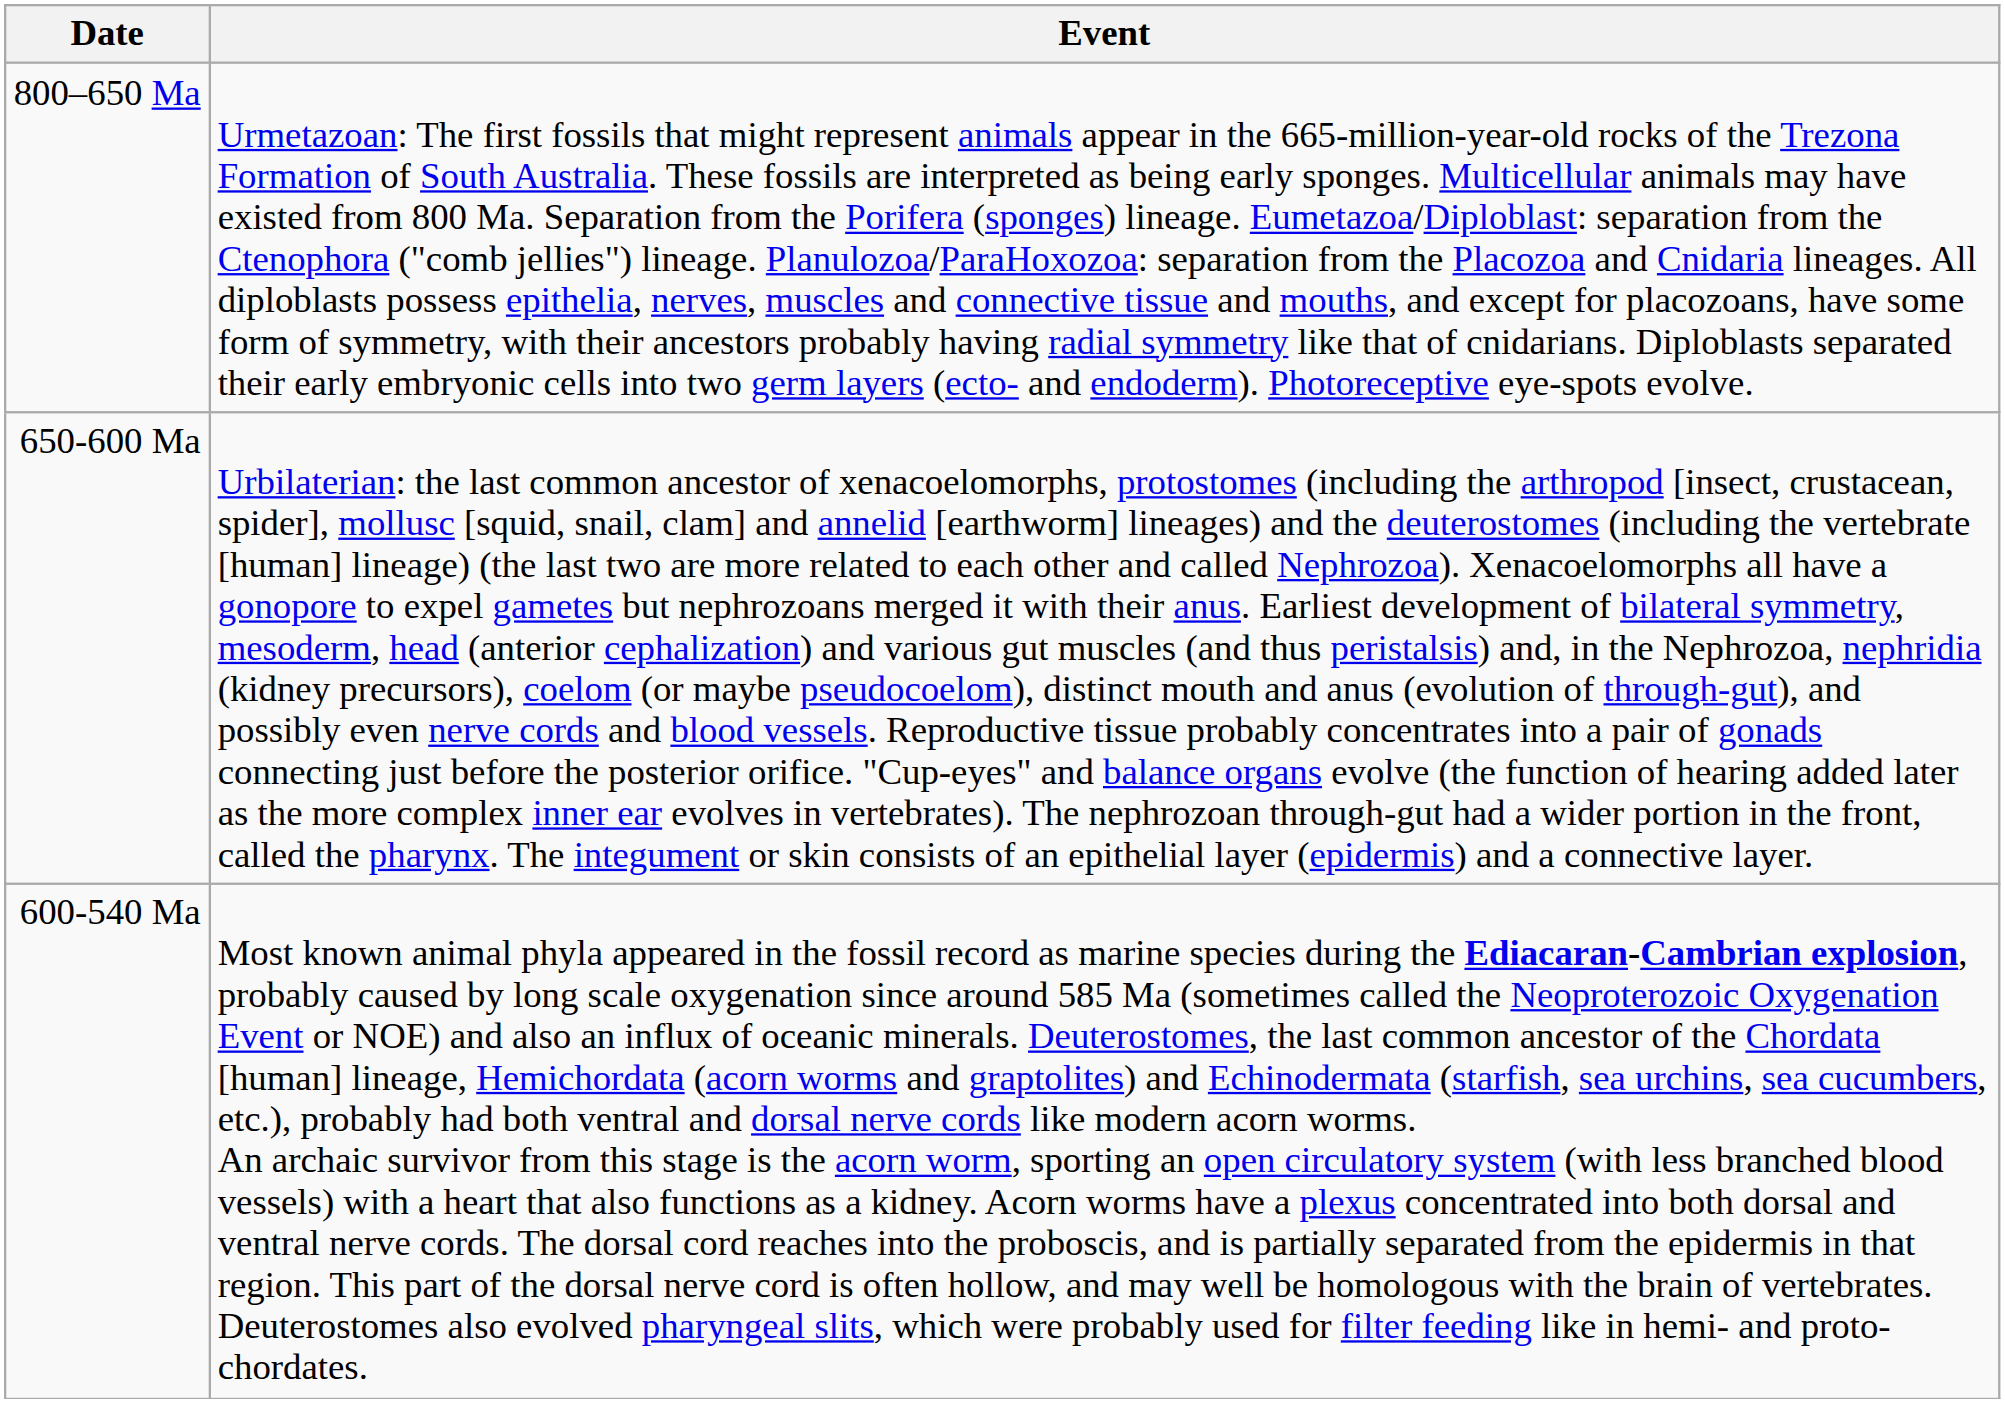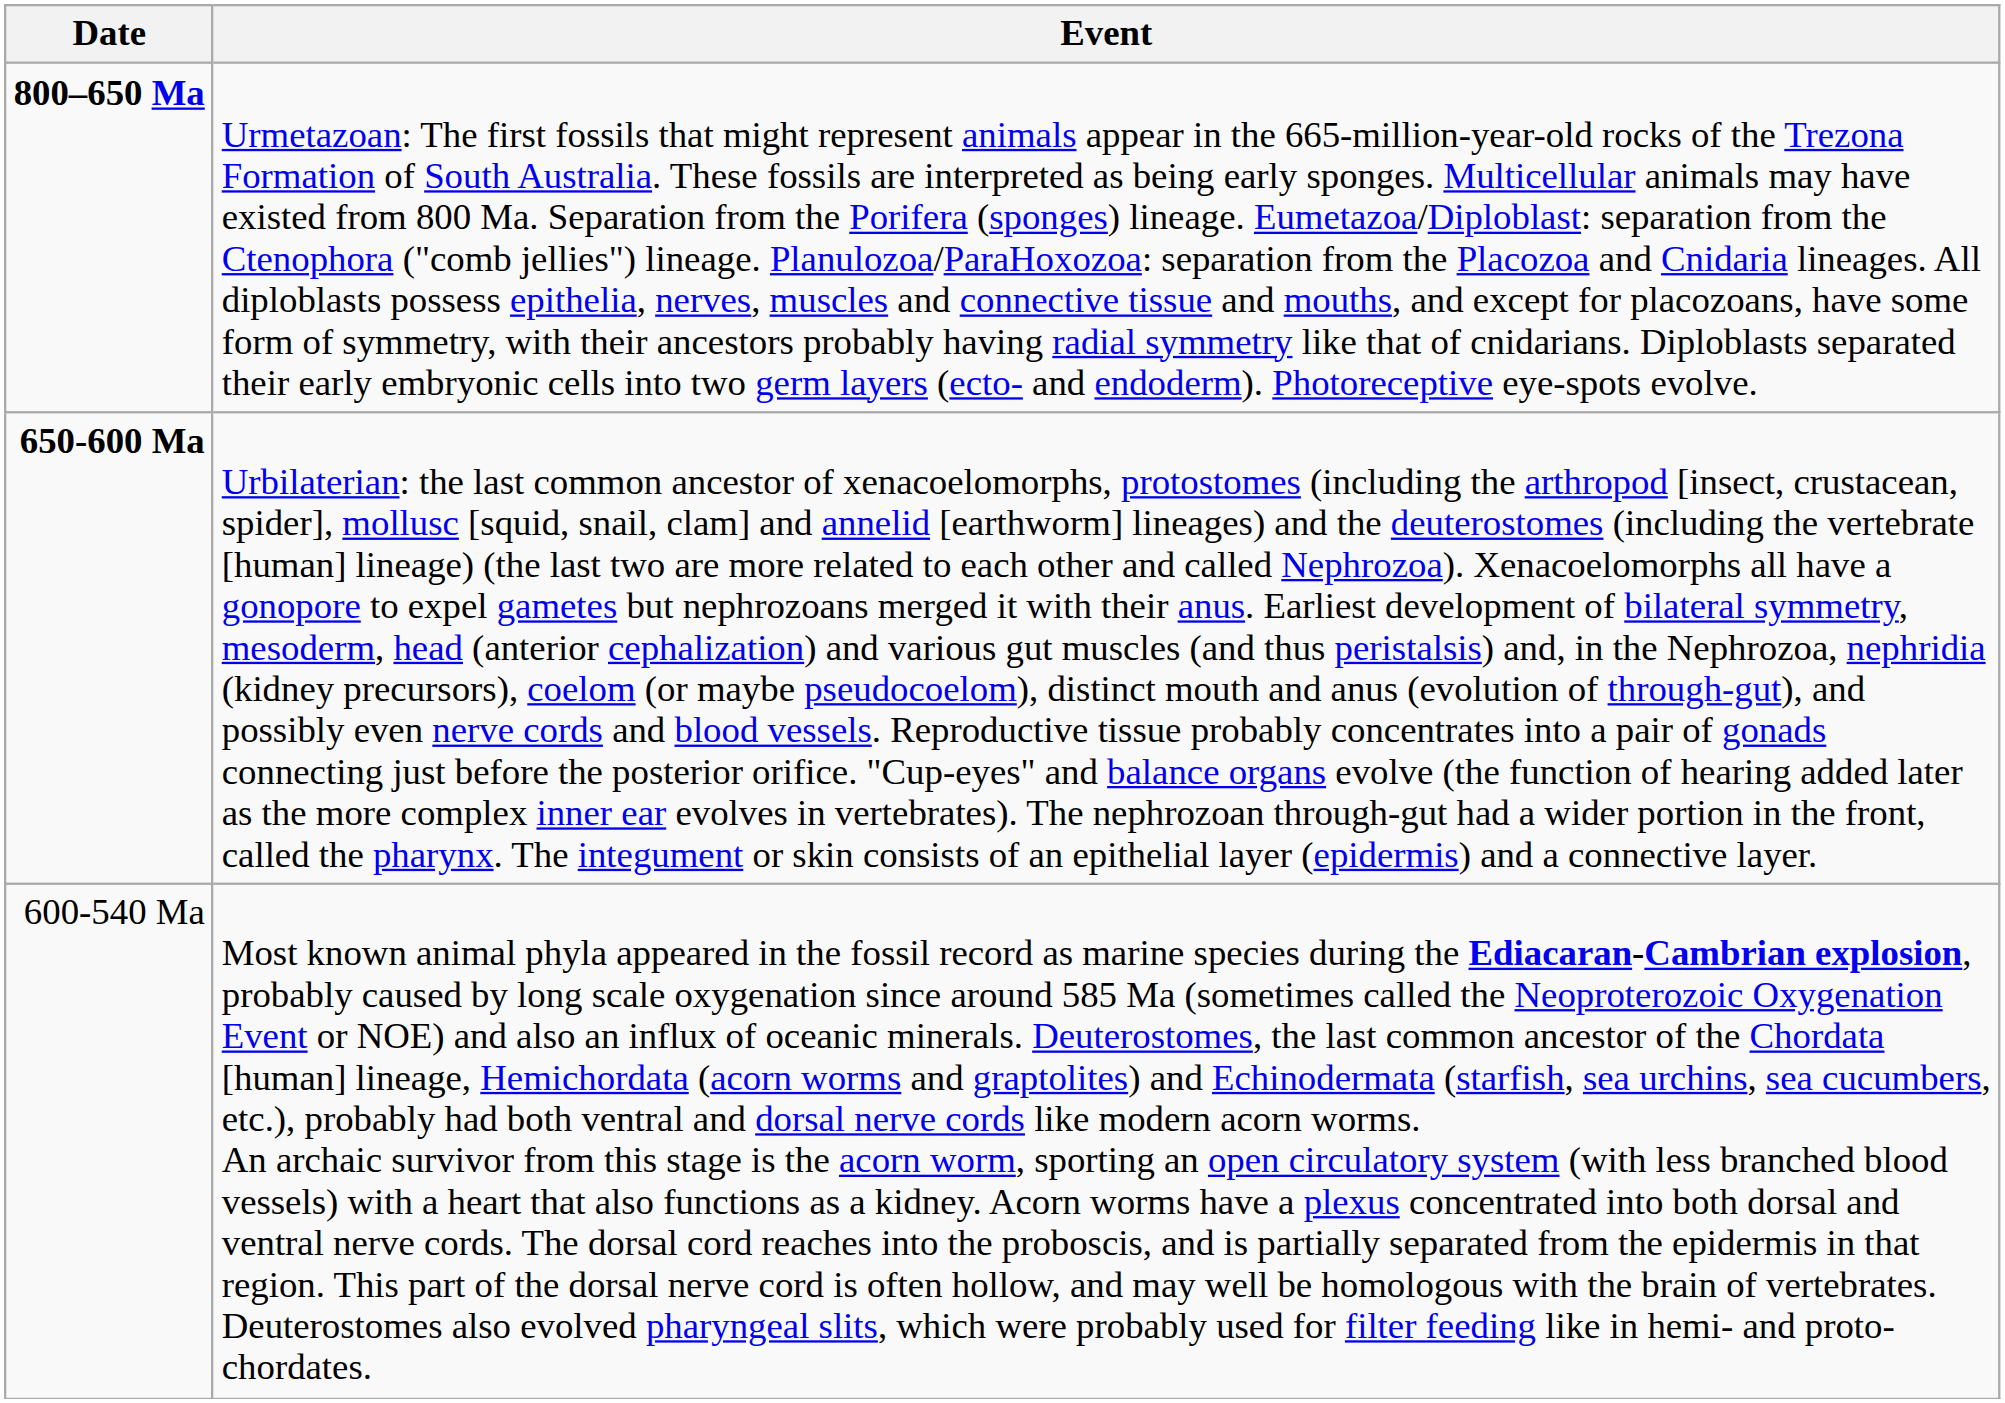800–650 Ma | Date: normal -> bold
650-600 Ma | Date: normal -> bold
